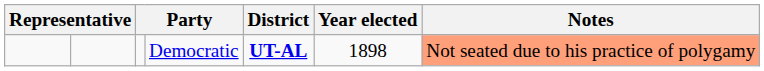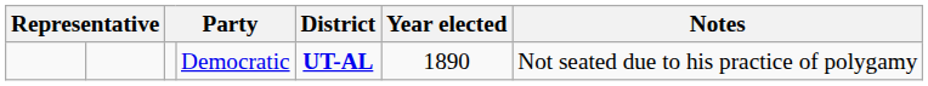Democratic | Year elected: 1898 -> 1890
Democratic | Notes: lightsalmon background -> no background
